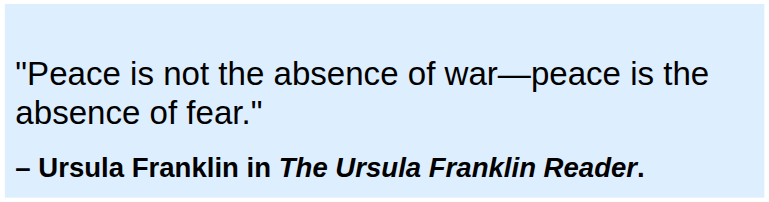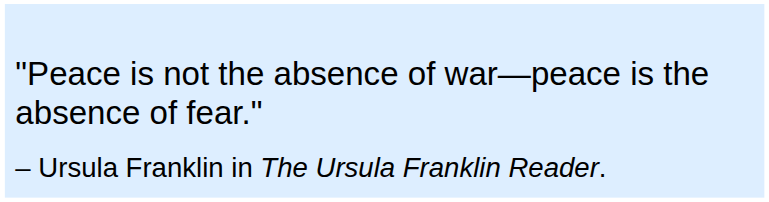row 2 | column 1: bold -> normal
